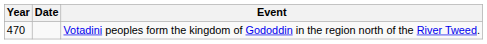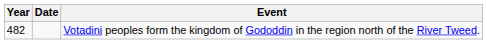row 2 | Year: 470 -> 482
